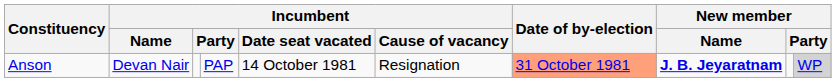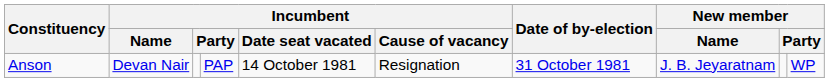Anson | Date of by-election: lightsalmon background -> no background
Anson | New member / Name: bold -> normal
Anson | column 10: lightgrey background -> no background
